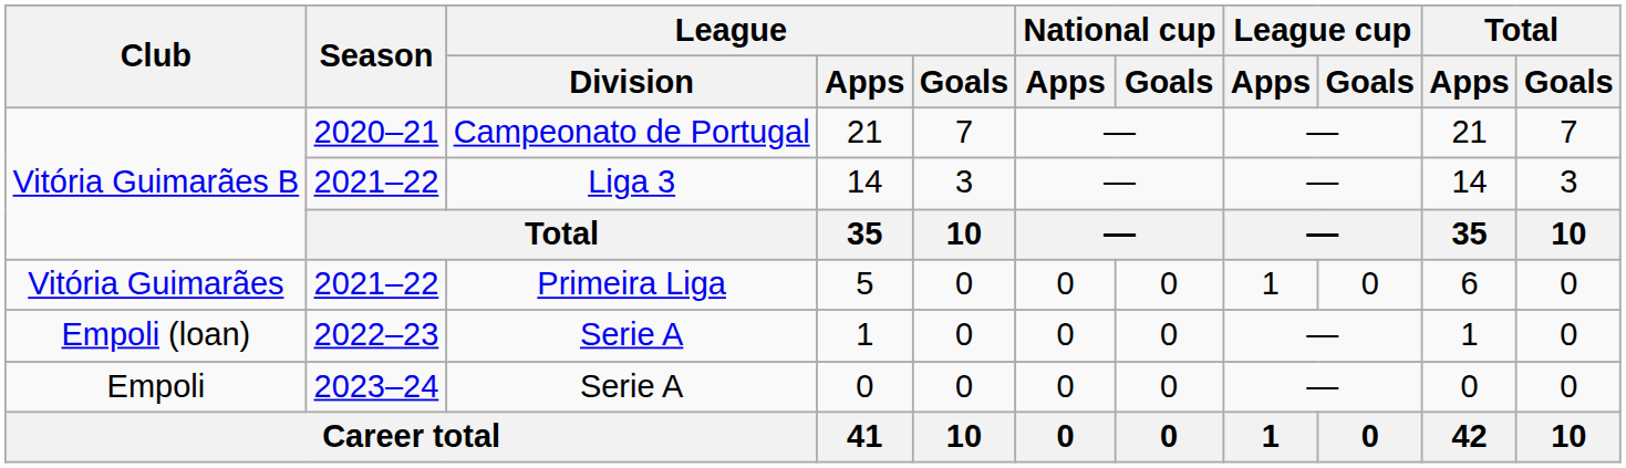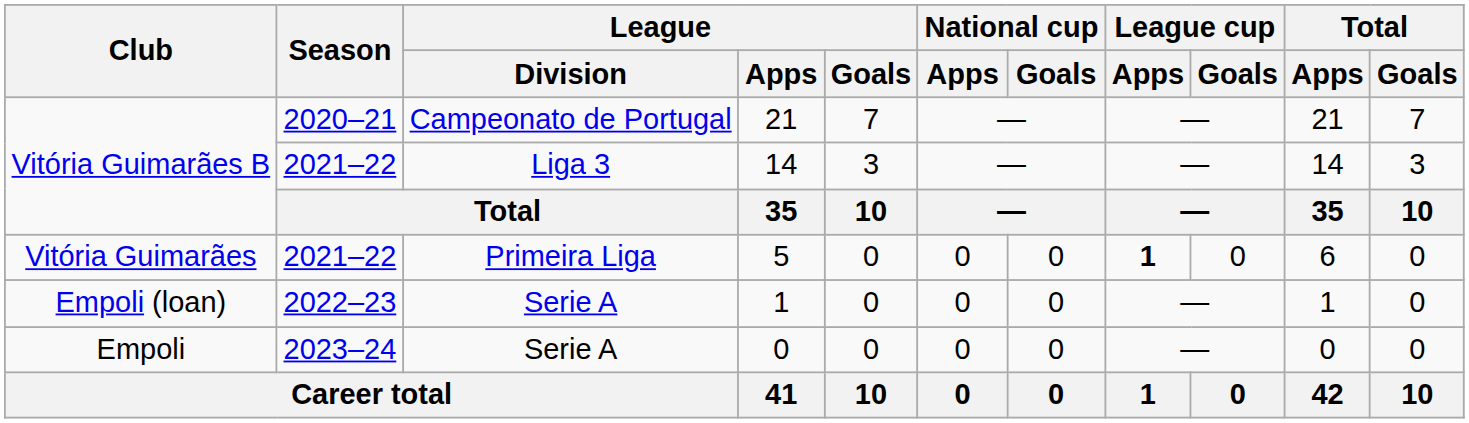5 | League cup / Apps: normal -> bold
